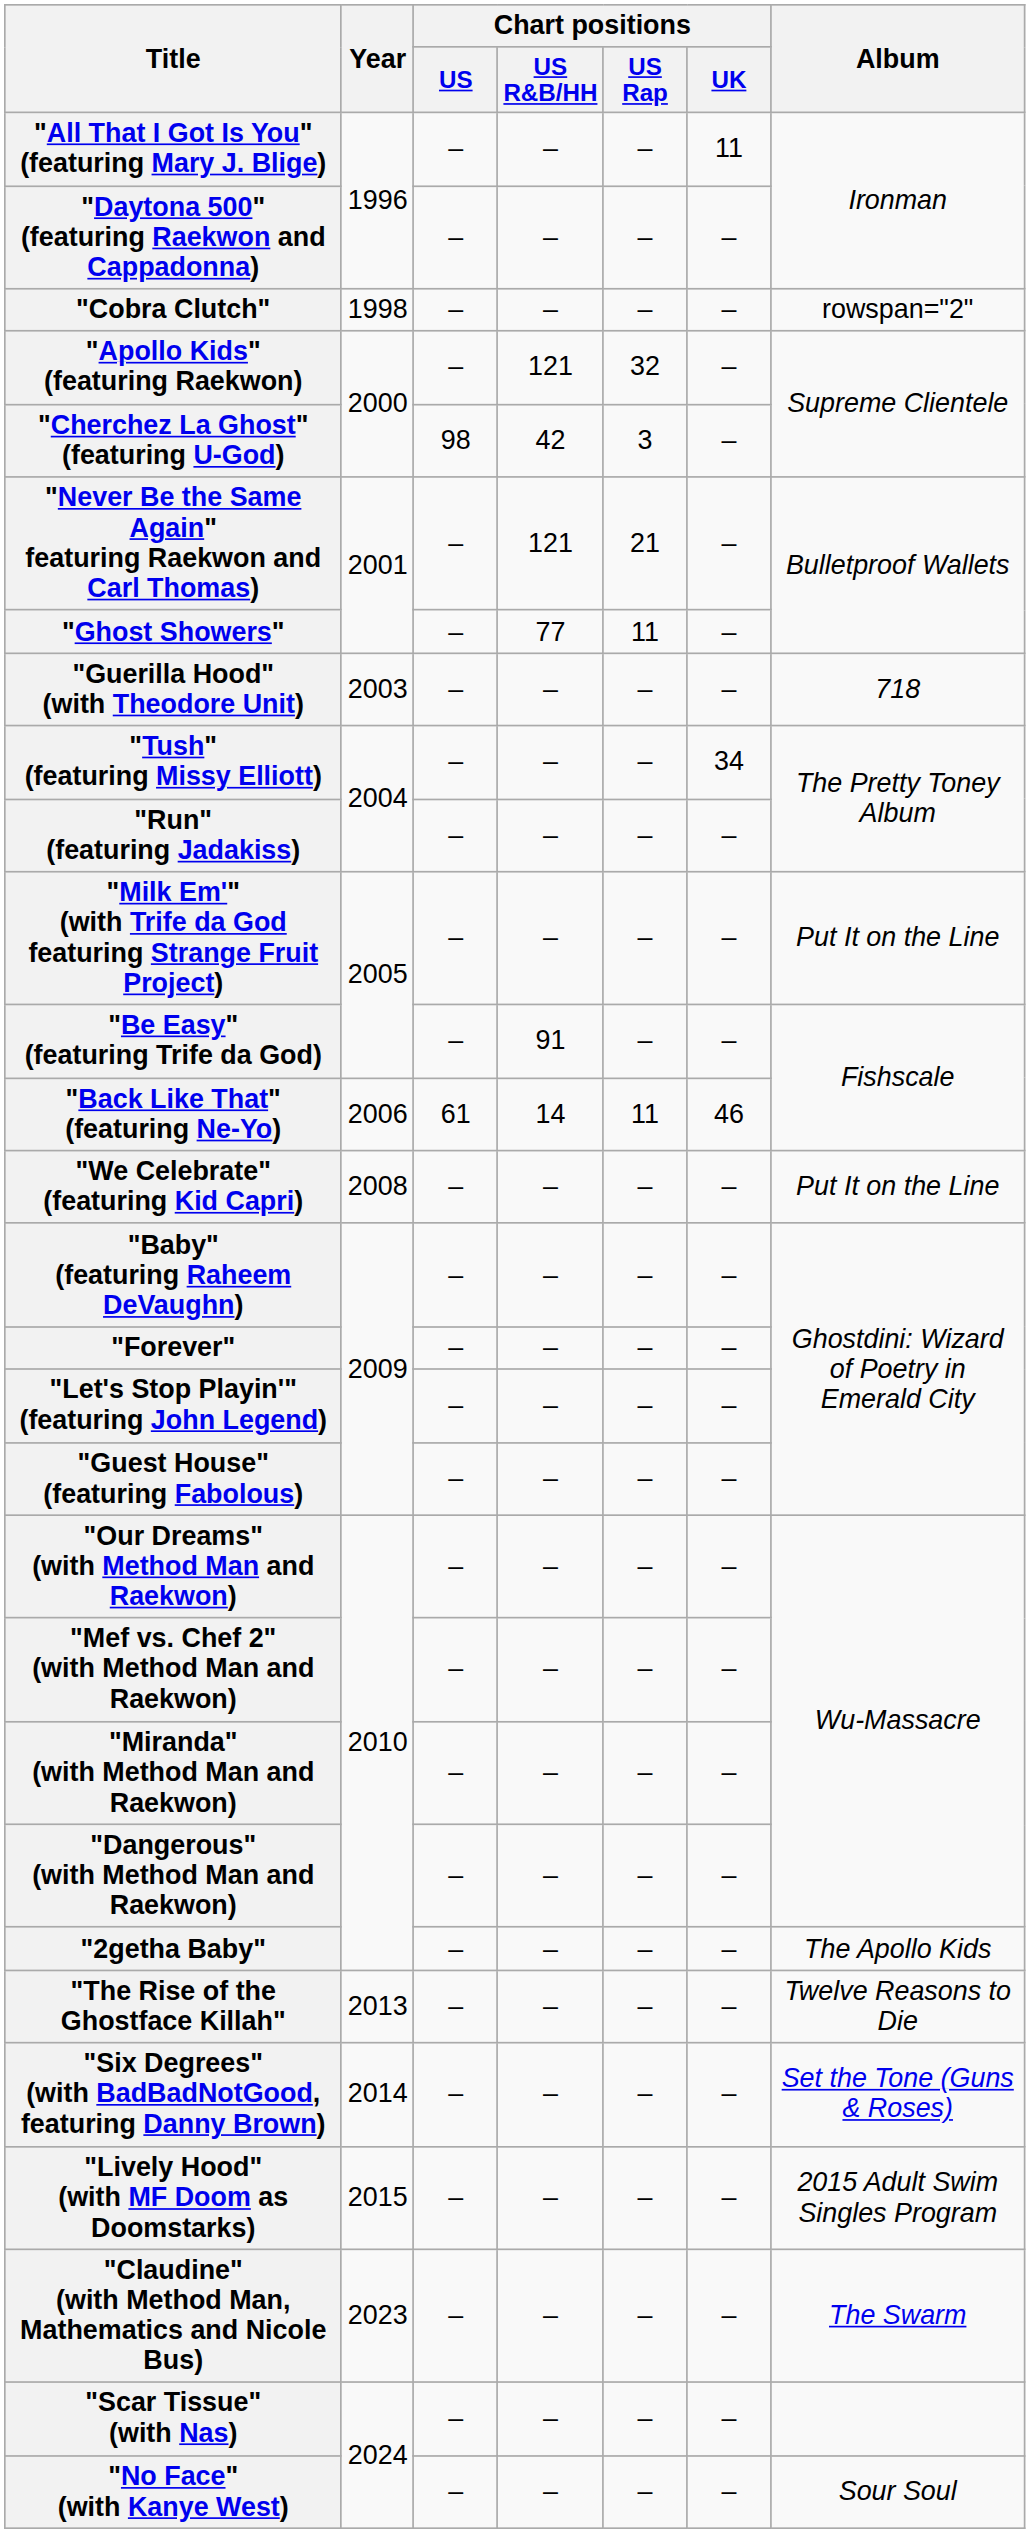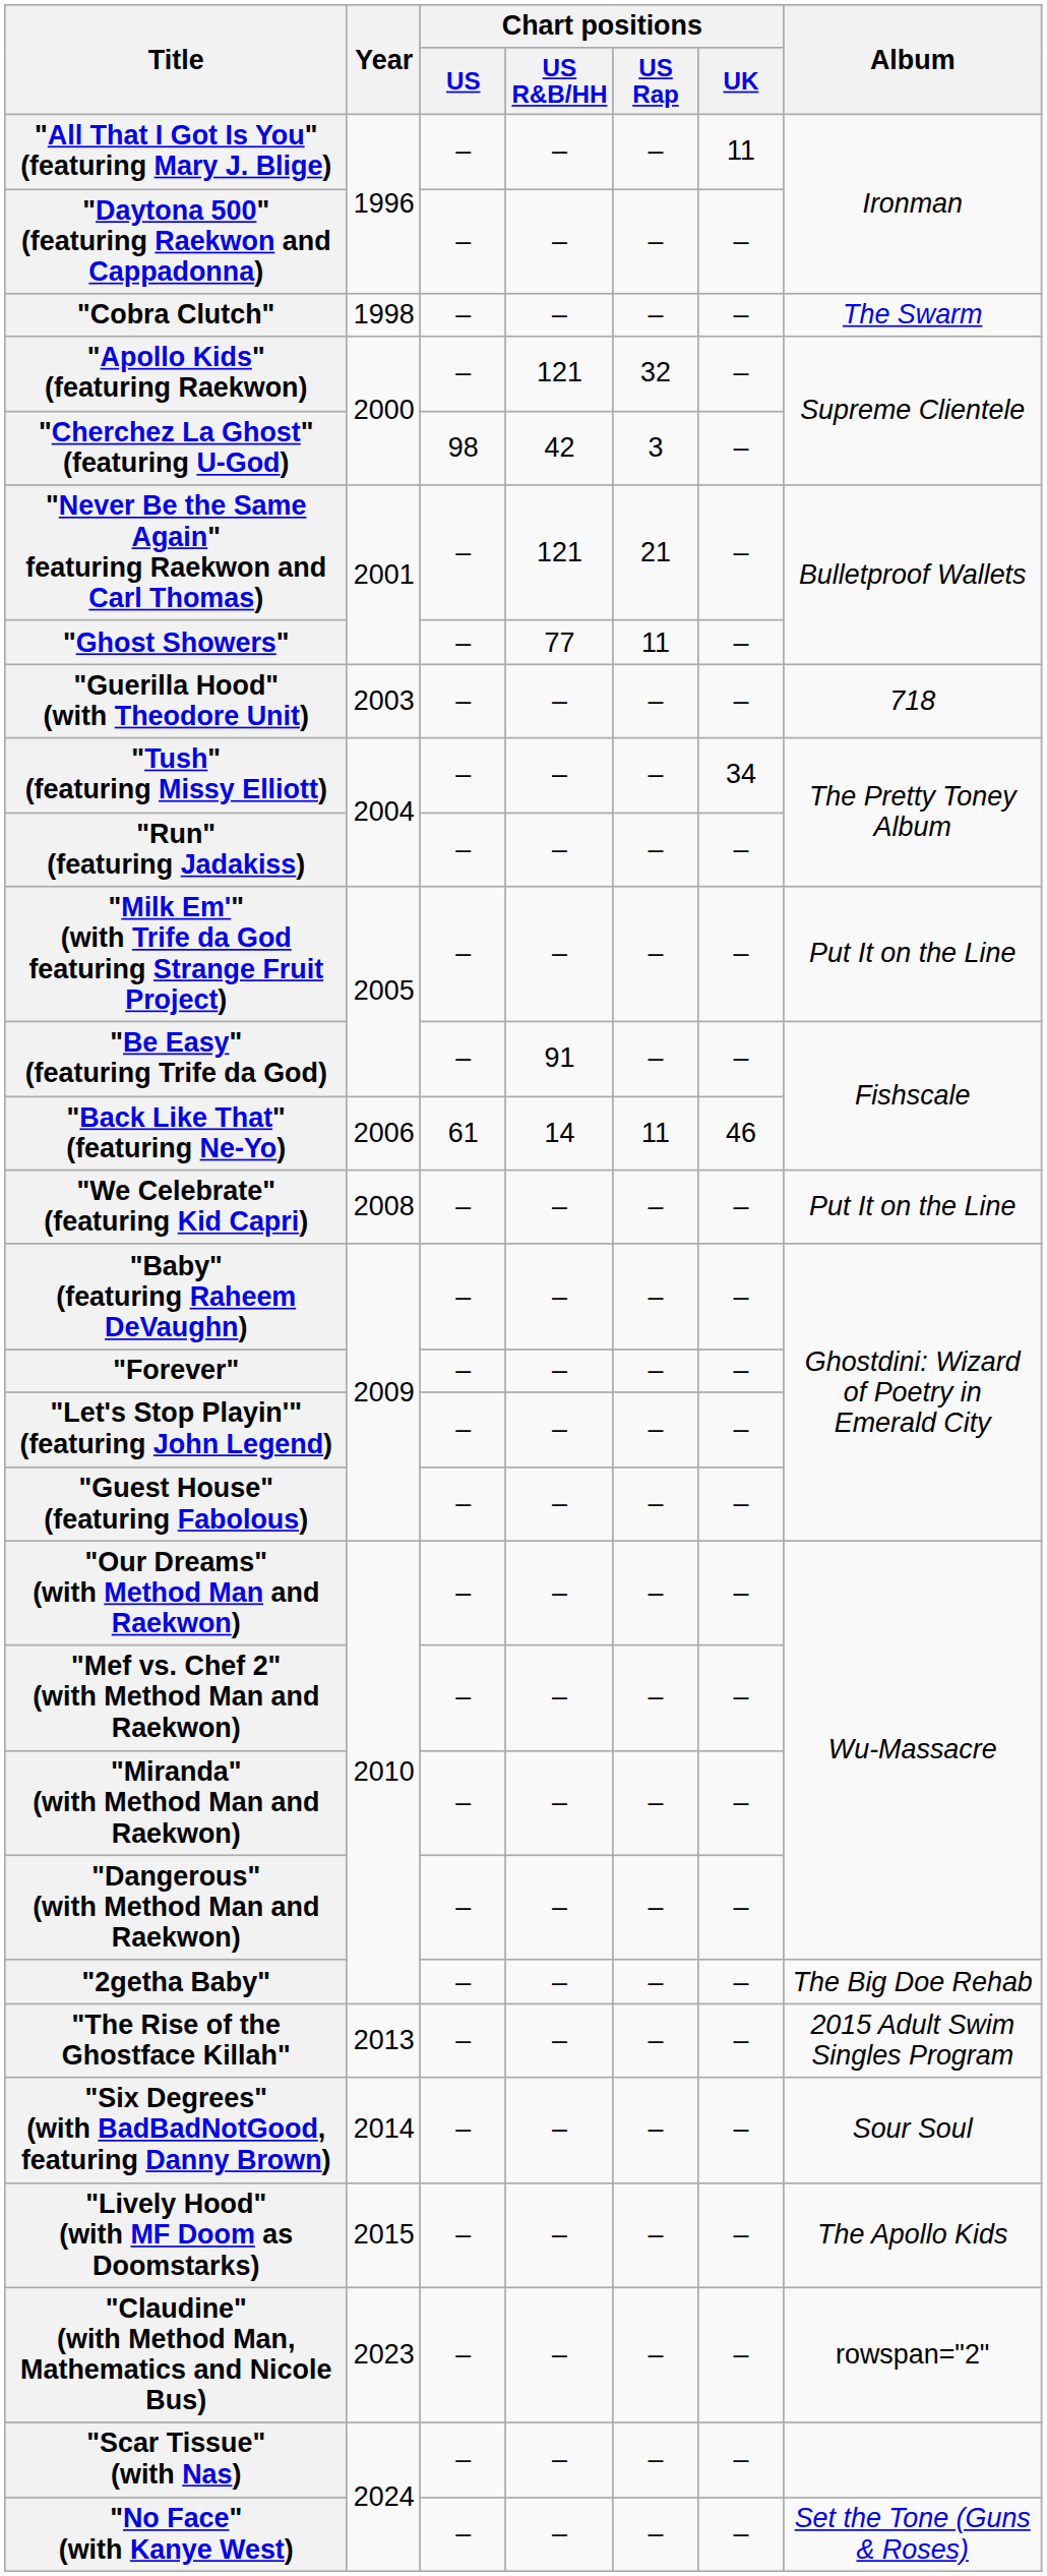"Cobra Clutch" | Album: rowspan="2" -> The Swarm
"2getha Baby" | Album: The Apollo Kids -> The Big Doe Rehab
"The Rise of the Ghostface Killah" | Album: Twelve Reasons to Die -> 2015 Adult Swim Singles Program
"Six Degrees" (with BadBadNotGood, featuring Danny Brown) | Album: Set the Tone (Guns & Roses) -> Sour Soul
"Lively Hood" (with MF Doom as Doomstarks) | Album: 2015 Adult Swim Singles Program -> The Apollo Kids
"Claudine" (with Method Man, Mathematics and Nicole Bus) | Album: The Swarm -> rowspan="2"
"No Face" (with Kanye West) | Album: Sour Soul -> Set the Tone (Guns & Roses)
